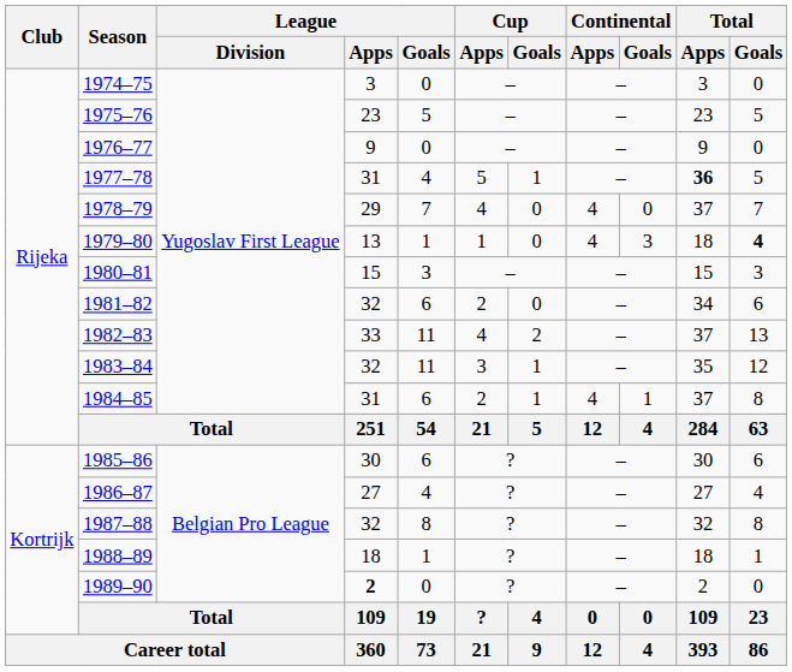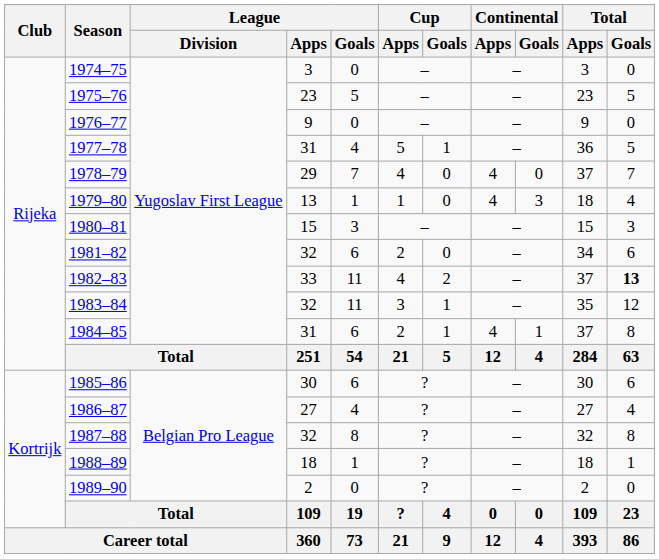1977–78 | Total / Apps: bold -> normal
1979–80 | Total / Goals: bold -> normal
1982–83 | Total / Goals: normal -> bold
1989–90 | League / Apps: bold -> normal
